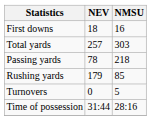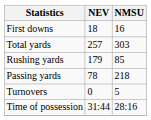rows swapped: Rushing yards <-> Passing yards
